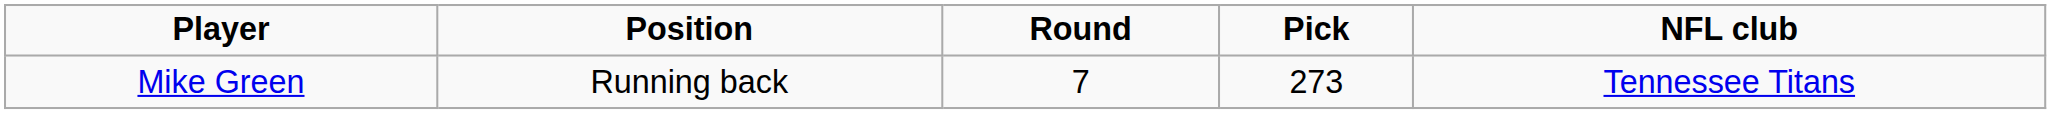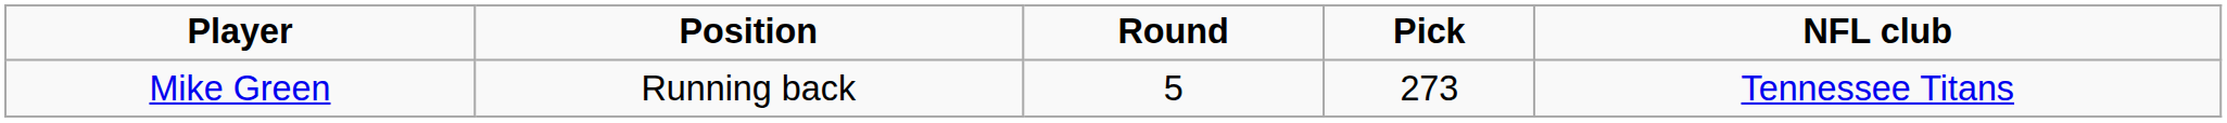Mike Green | Round: 7 -> 5
